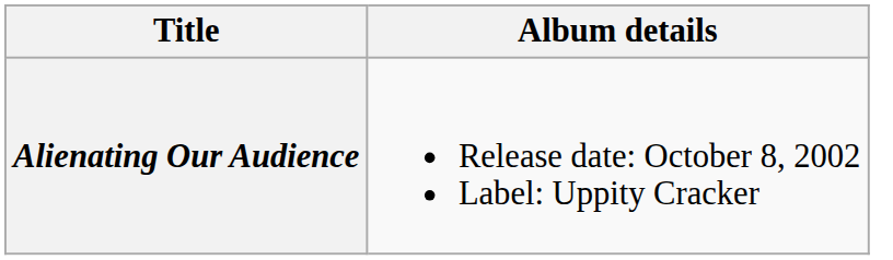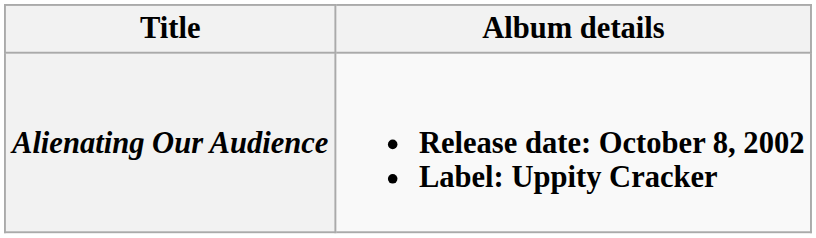Alienating Our Audience | Album details: normal -> bold
